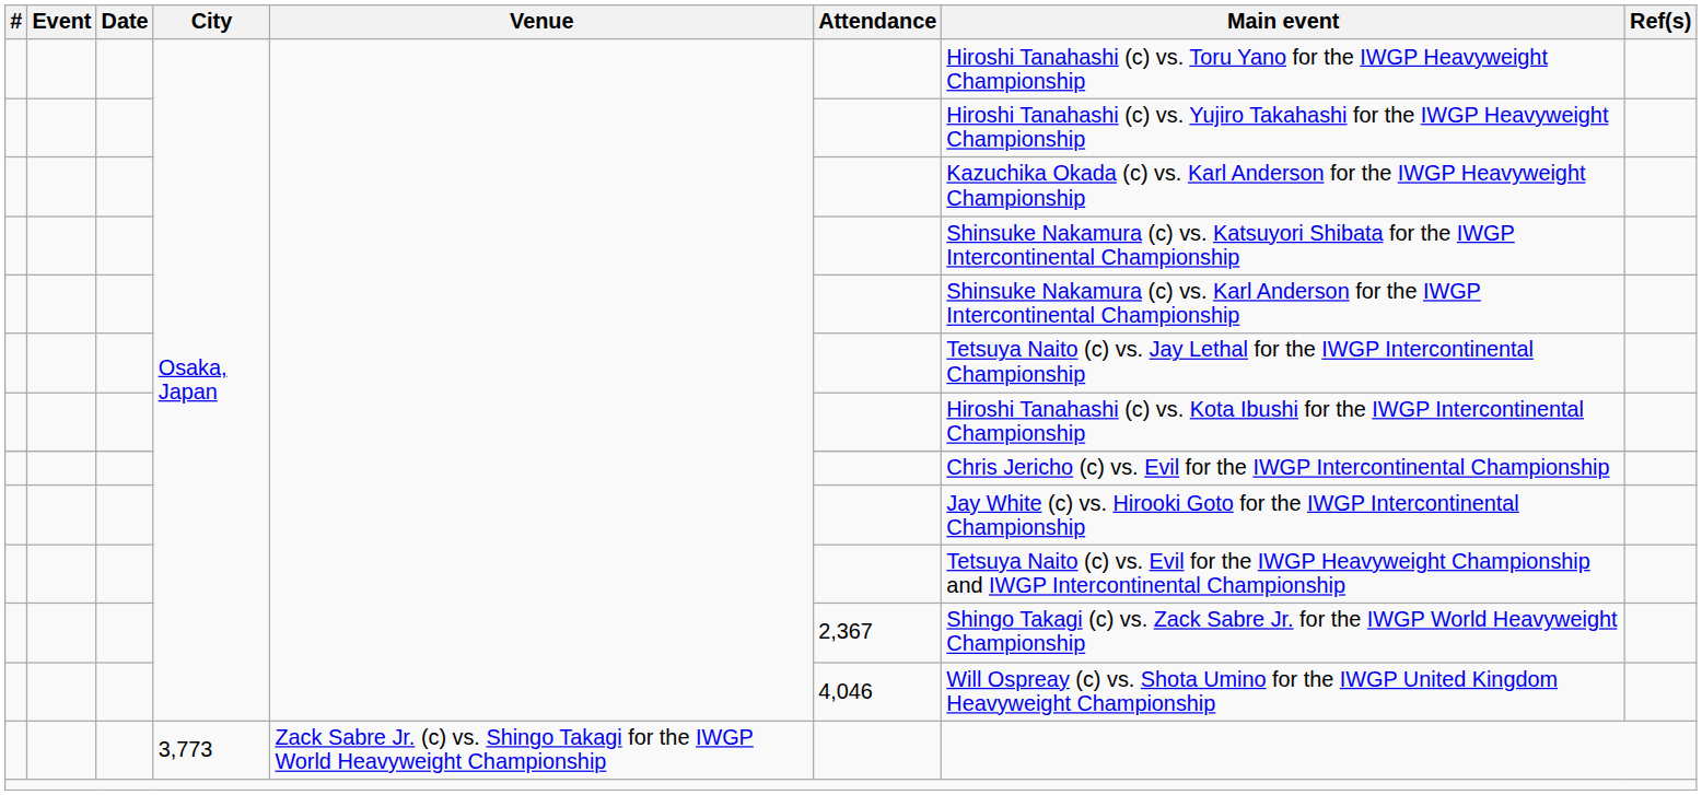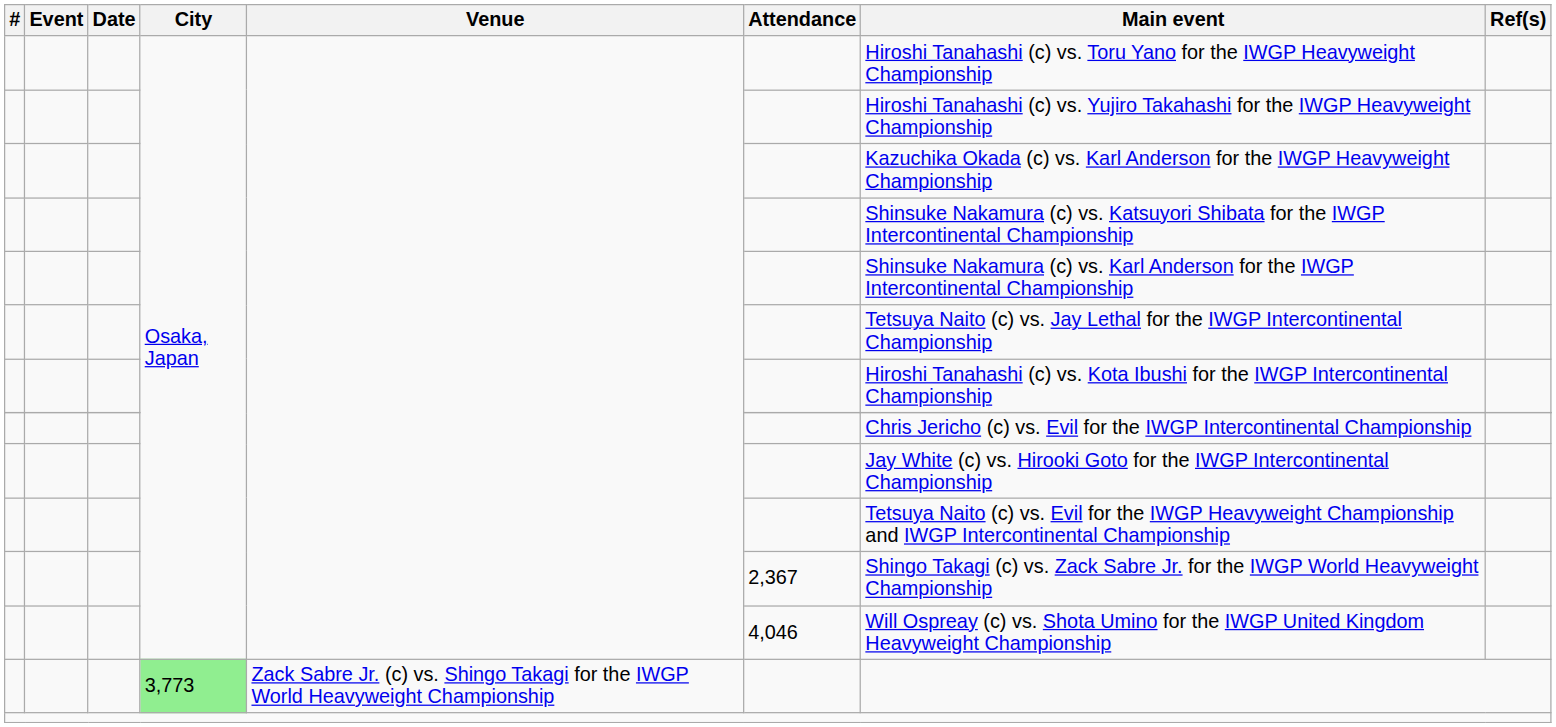3,773 | City: no background -> lightgreen background
